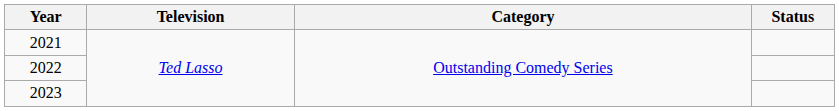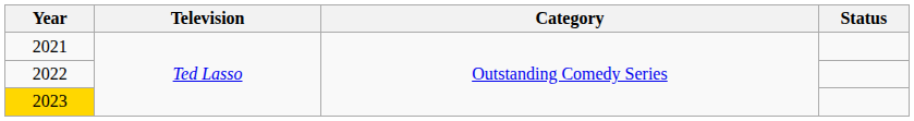2023 | Year: no background -> gold background
